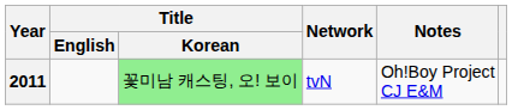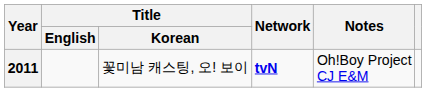2011 | Title / Korean: lightgreen background -> no background
2011 | Network: normal -> bold
